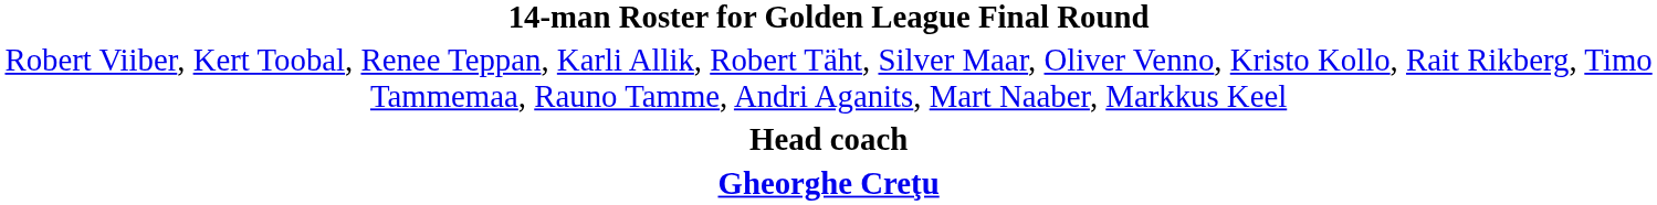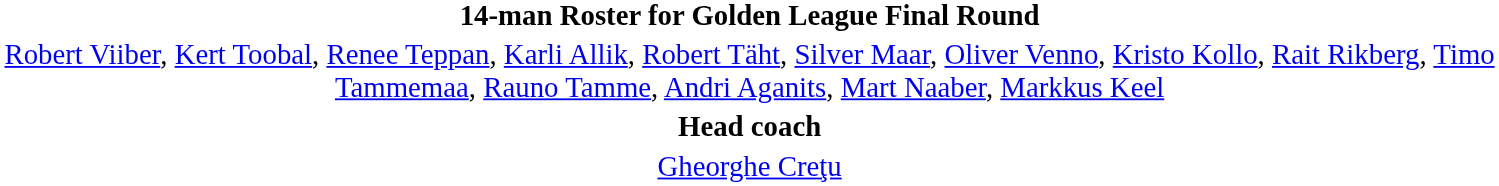row 4 | column 1: bold -> normal
